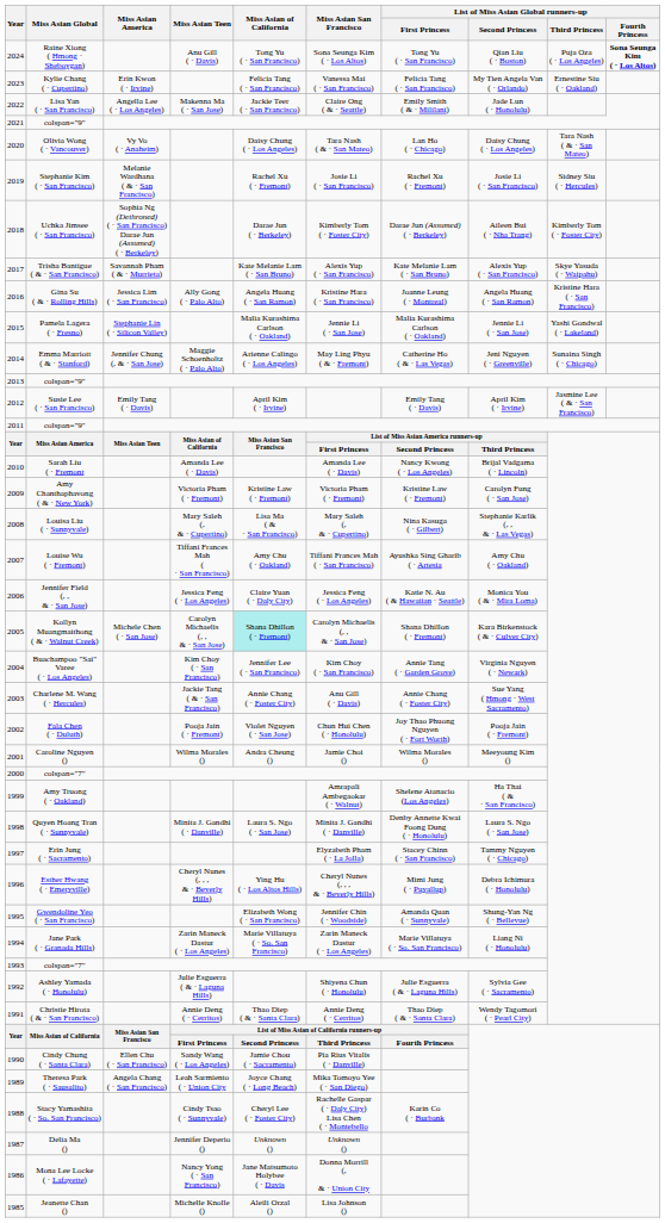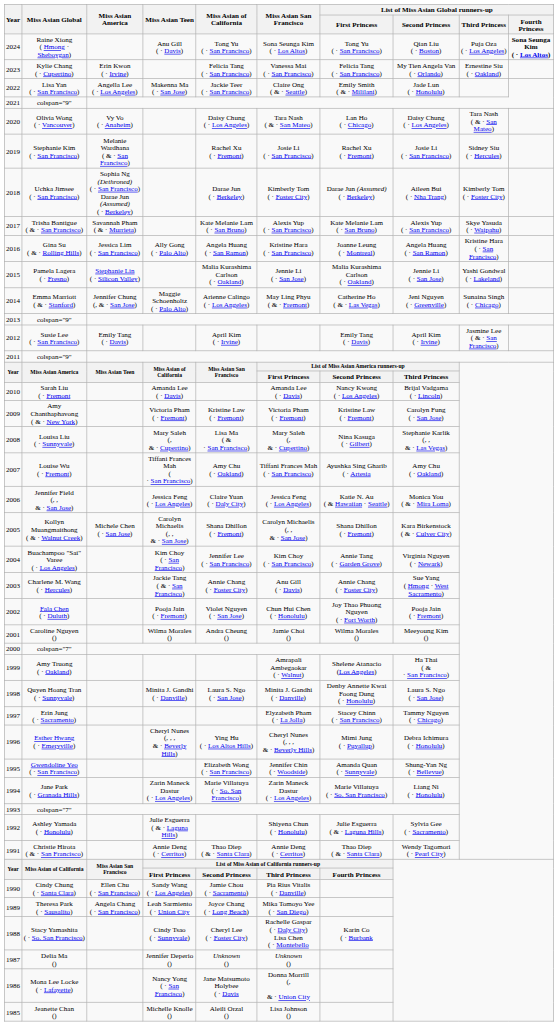Kollyn Muangmaithong ( & · Walnut Creek) | Miss Asian of California: paleturquoise background -> no background
